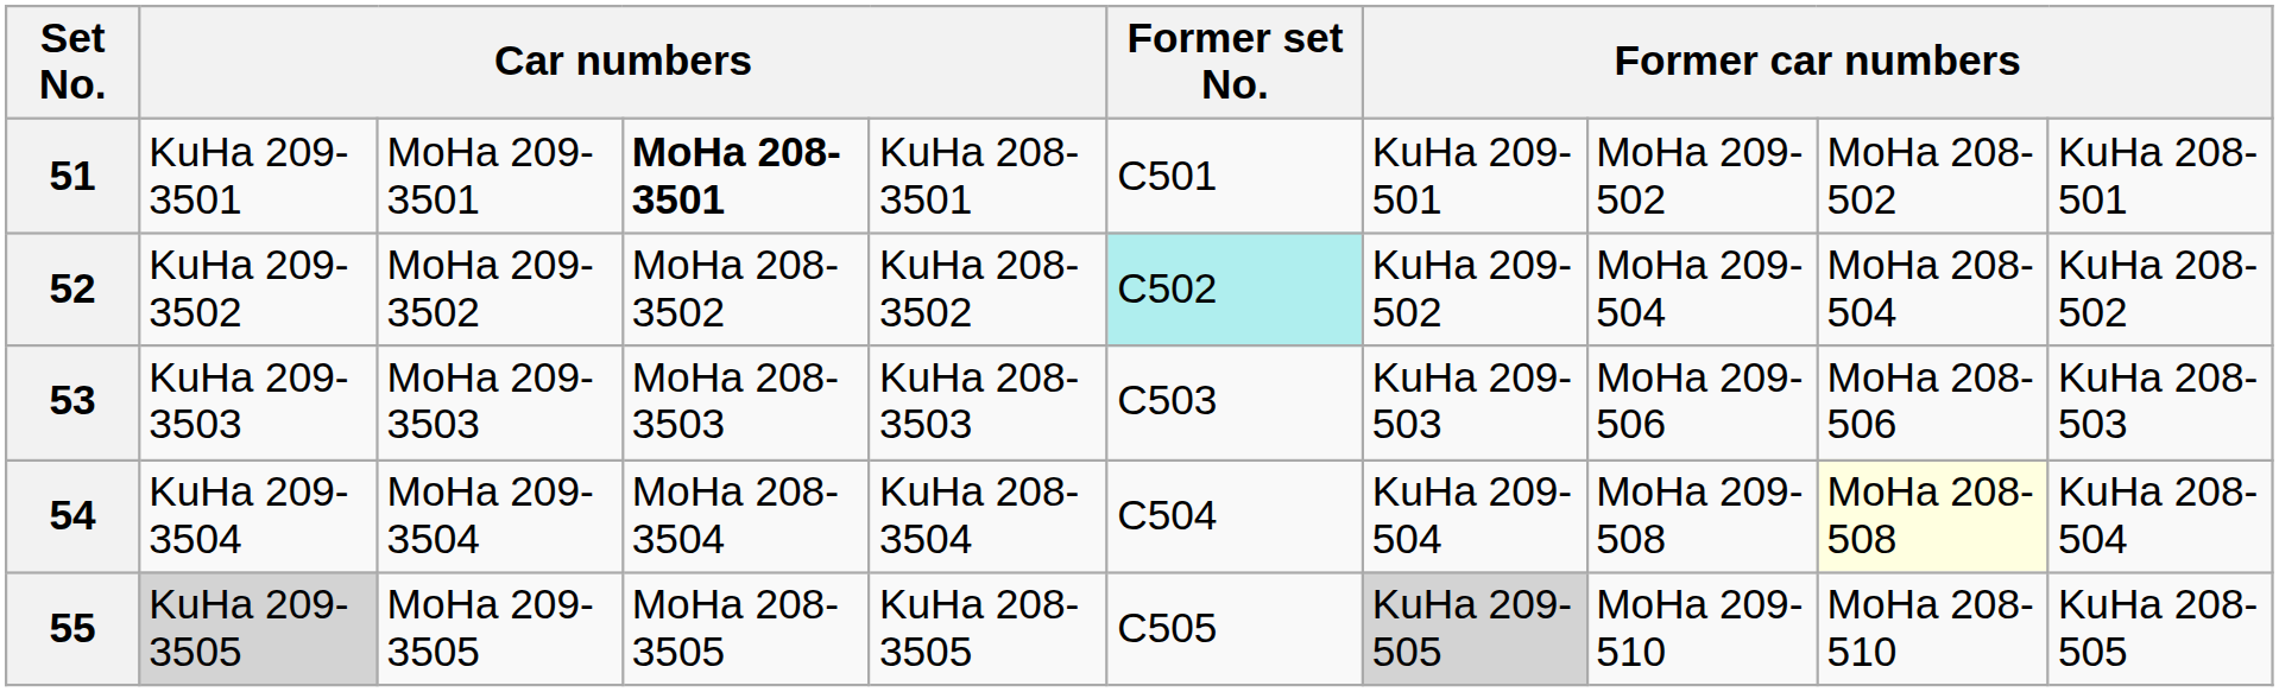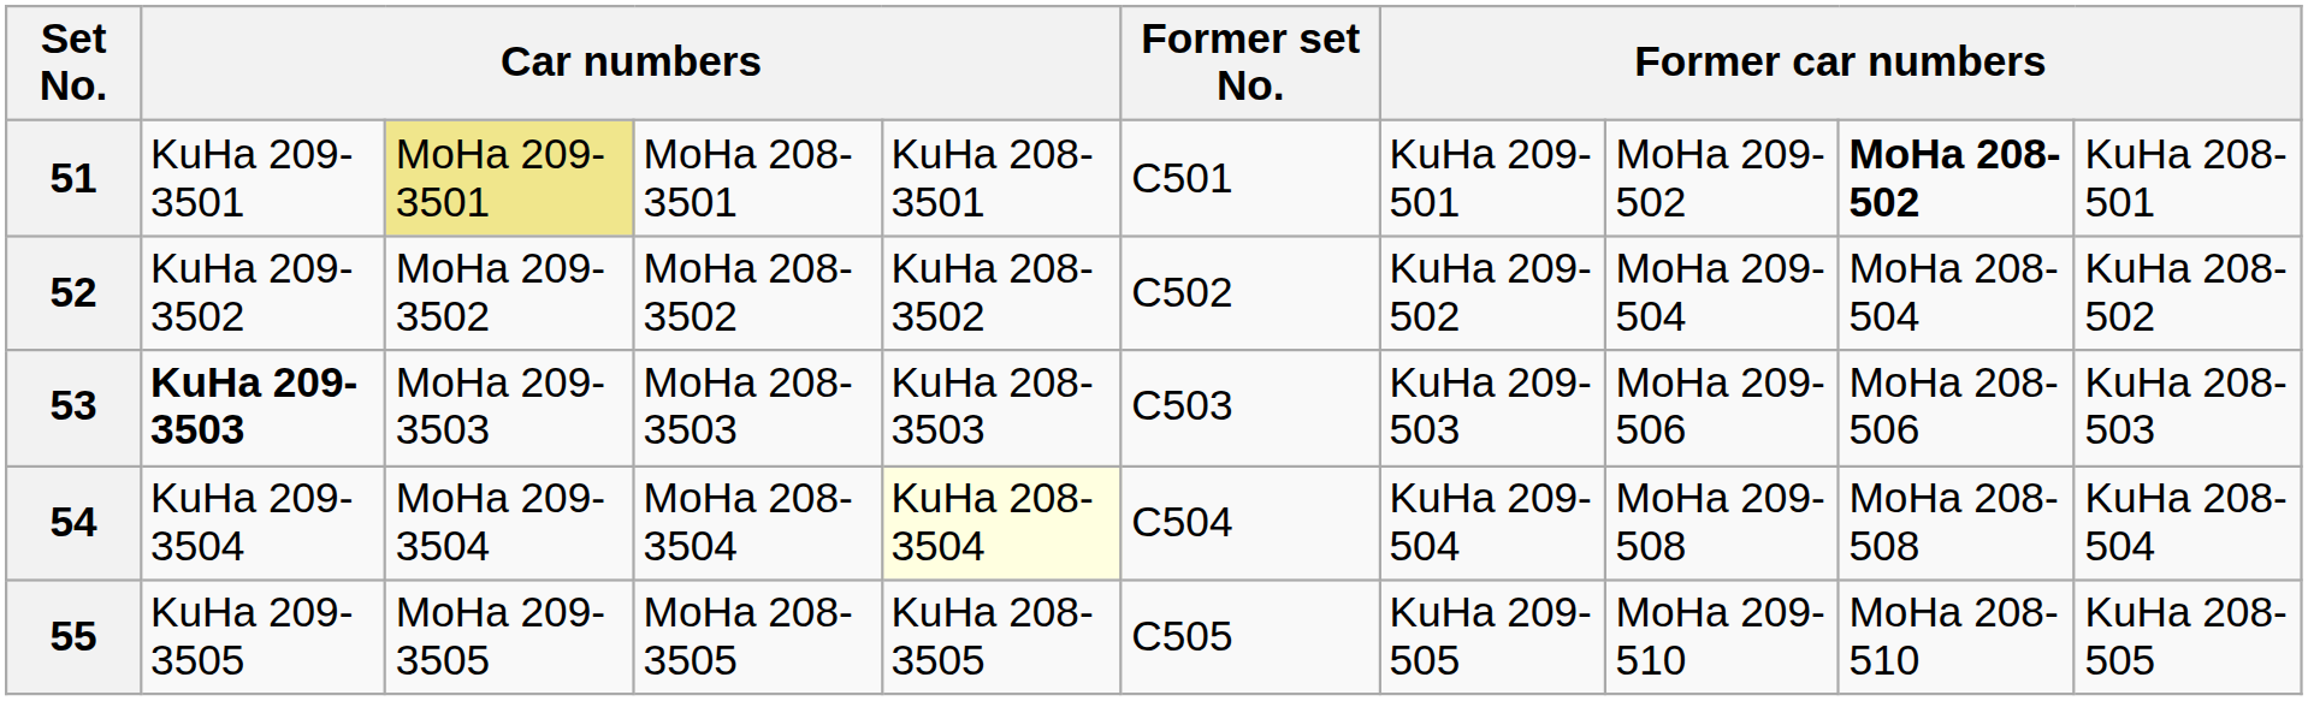51 | column 3: no background -> khaki background
51 | column 4: bold -> normal
51 | column 9: normal -> bold
52 | Former set No.: paleturquoise background -> no background
53 | column 2: normal -> bold
54 | column 5: no background -> lightyellow background
54 | column 9: lightyellow background -> no background
55 | column 2: lightgrey background -> no background
55 | column 7: lightgrey background -> no background
